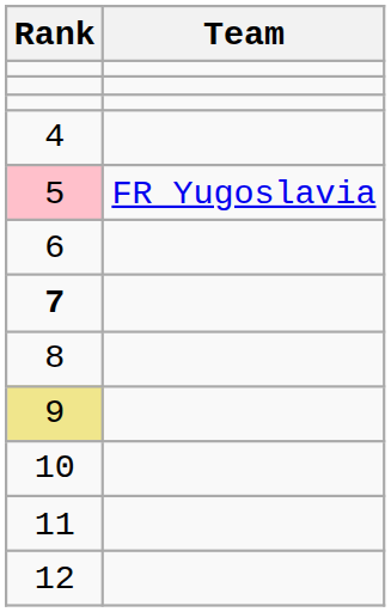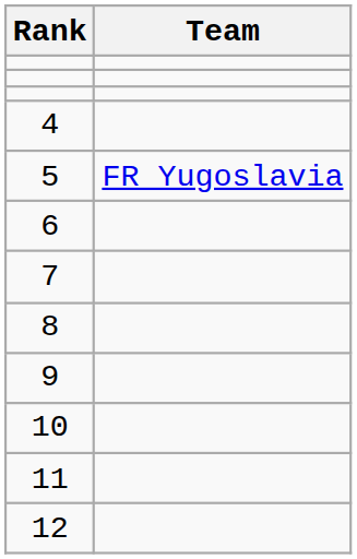row 6 | Rank: pink background -> no background
row 8 | Rank: bold -> normal
row 10 | Rank: khaki background -> no background
